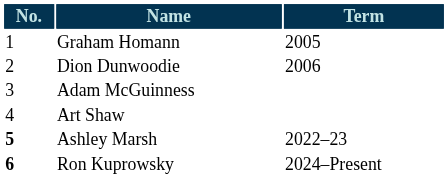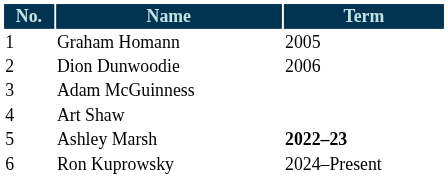Ashley Marsh | No.: bold -> normal
Ashley Marsh | Term: normal -> bold
Ron Kuprowsky | No.: bold -> normal
